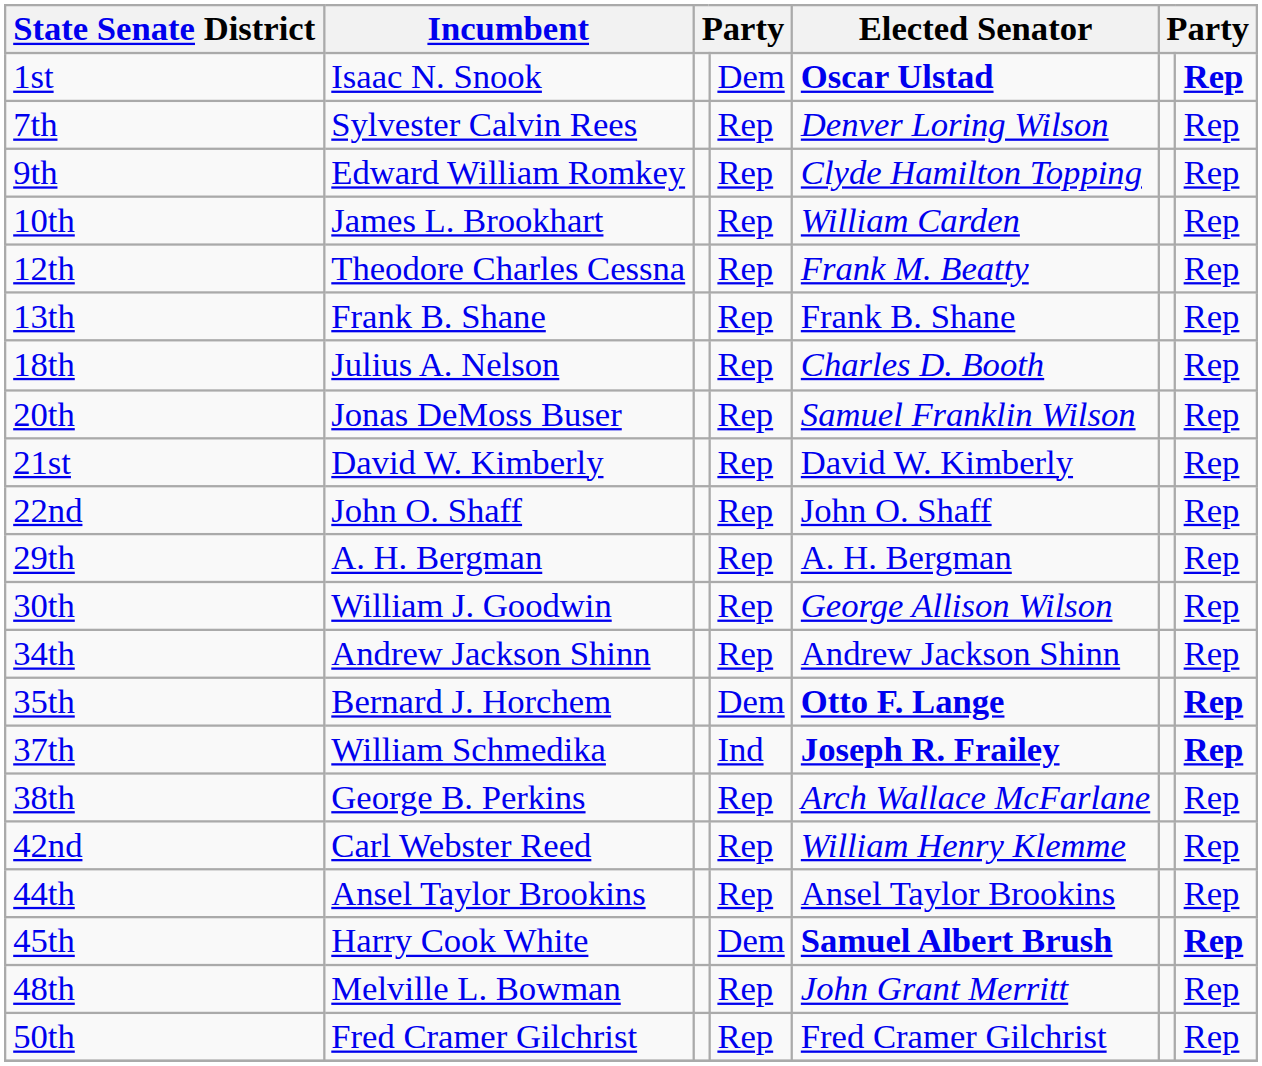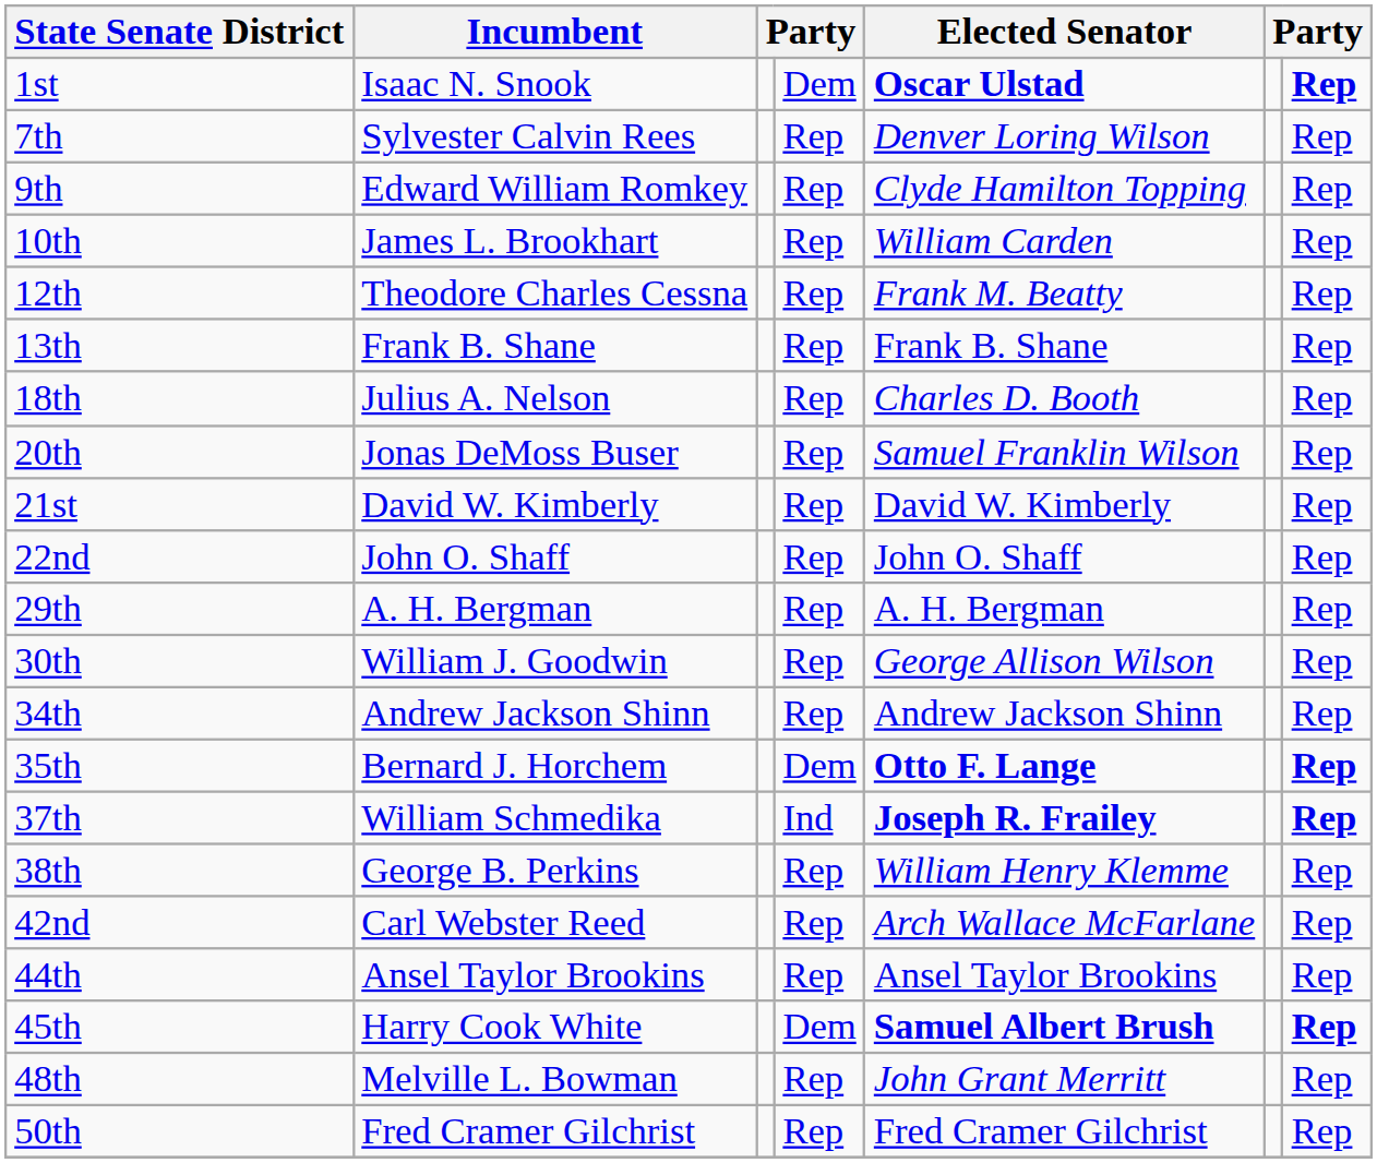38th | Elected Senator: Arch Wallace McFarlane -> William Henry Klemme
42nd | Elected Senator: William Henry Klemme -> Arch Wallace McFarlane
